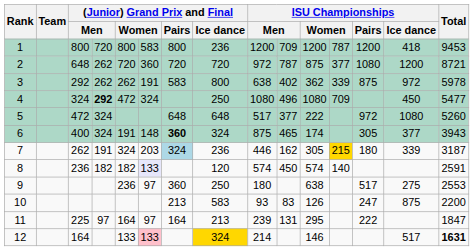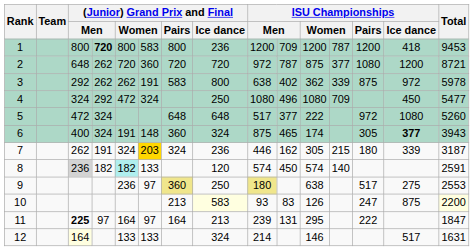1 | column 4: normal -> bold
4 | column 4: bold -> normal
6 | (Junior) Grand Prix and Final / Pairs: bold -> normal
6 | ISU Championships / Ice dance: normal -> bold
7 | column 6: no background -> gold background
7 | (Junior) Grand Prix and Final / Pairs: lightblue background -> no background
7 | column 12: gold background -> no background
8 | column 3: no background -> lightgrey background
8 | column 5: no background -> paleturquoise background
8 | column 6: lavender background -> no background
9 | (Junior) Grand Prix and Final / Pairs: no background -> khaki background
9 | column 9: no background -> khaki background
10 | (Junior) Grand Prix and Final / Ice dance: no background -> lightyellow background
10 | Total: no background -> lightyellow background
11 | column 3: normal -> bold
12 | column 3: no background -> lightyellow background
12 | column 6: pink background -> no background
12 | (Junior) Grand Prix and Final / Ice dance: gold background -> no background
12 | Total: bold -> normal
